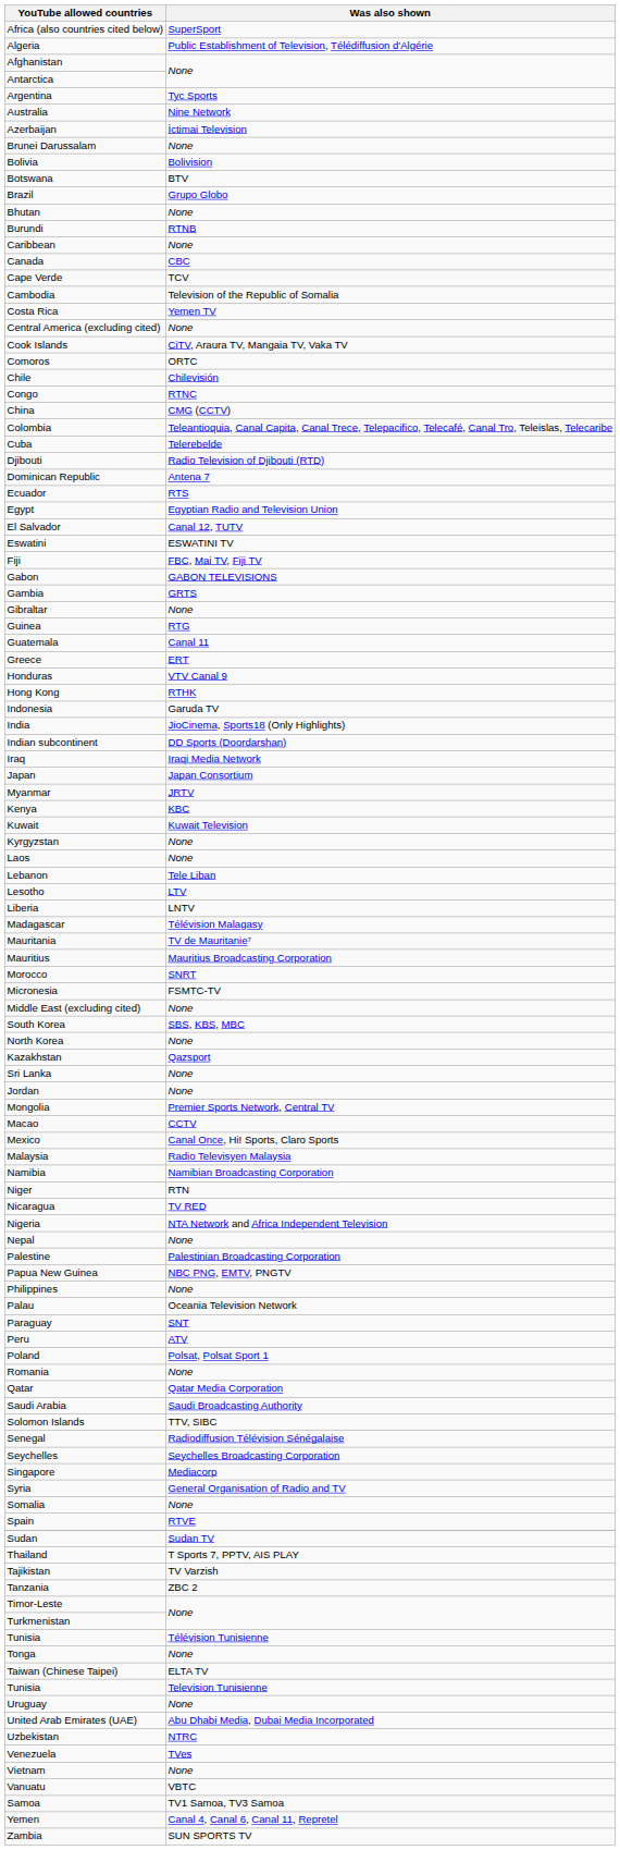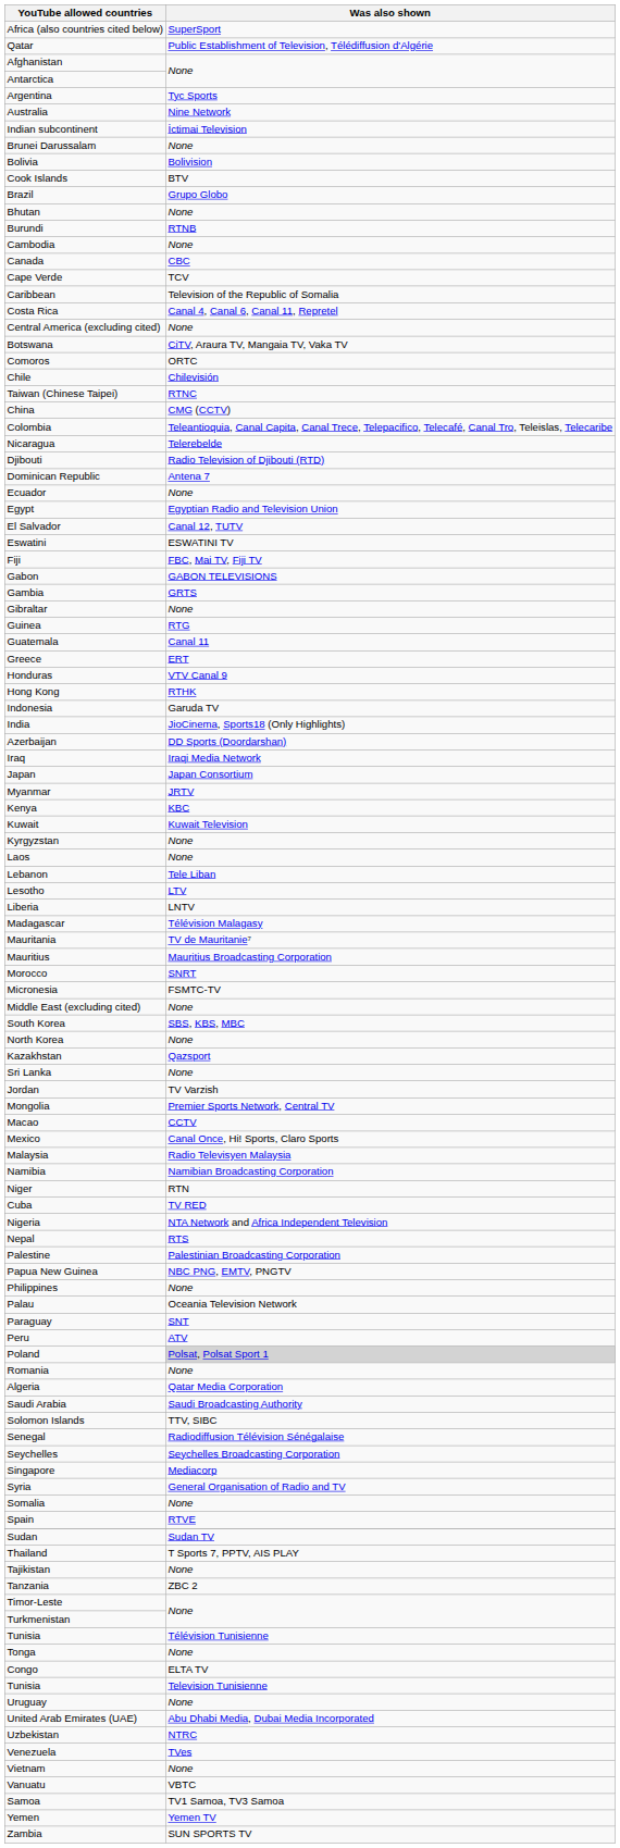row 3 | YouTube allowed countries: Algeria -> Qatar
row 8 | YouTube allowed countries: Azerbaijan -> Indian subcontinent
row 11 | YouTube allowed countries: Botswana -> Cook Islands
row 15 | YouTube allowed countries: Caribbean -> Cambodia
row 18 | YouTube allowed countries: Cambodia -> Caribbean
row 19 | Was also shown: Yemen TV -> Canal 4, Canal 6, Canal 11, Repretel
row 21 | YouTube allowed countries: Cook Islands -> Botswana
row 24 | YouTube allowed countries: Congo -> Taiwan (Chinese Taipei)
row 27 | YouTube allowed countries: Cuba -> Nicaragua
row 30 | Was also shown: RTS -> None
row 45 | YouTube allowed countries: Indian subcontinent -> Azerbaijan
row 66 | Was also shown: None -> TV Varzish
row 73 | YouTube allowed countries: Nicaragua -> Cuba
row 75 | Was also shown: None -> RTS
row 82 | Was also shown: no background -> lightgrey background
row 84 | YouTube allowed countries: Qatar -> Algeria
row 95 | Was also shown: TV Varzish -> None
row 101 | YouTube allowed countries: Taiwan (Chinese Taipei) -> Congo
row 110 | Was also shown: Canal 4, Canal 6, Canal 11, Repretel -> Yemen TV
